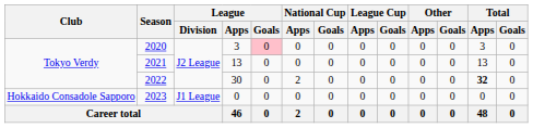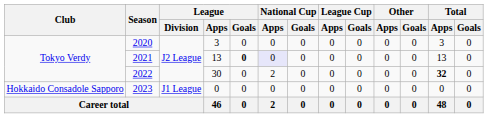2020 | League / Goals: pink background -> no background
2021 | League / Goals: normal -> bold
2021 | National Cup / Apps: no background -> lavender background
